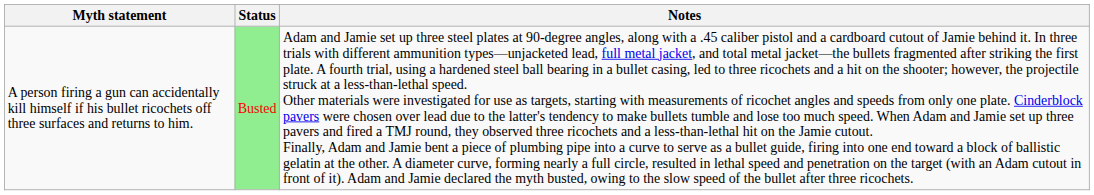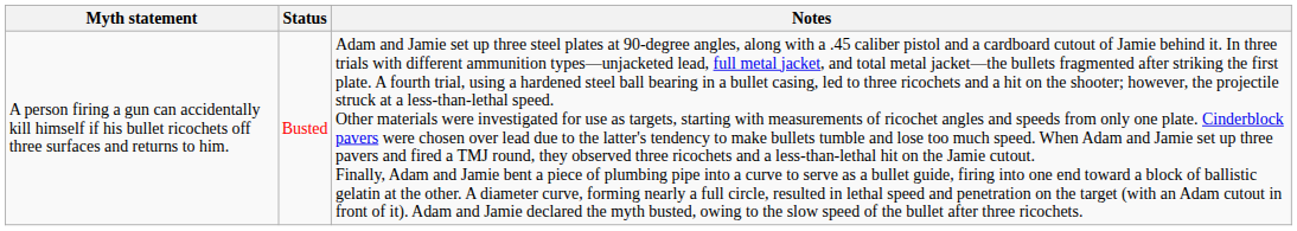row 2 | Status: lightgreen background -> no background
